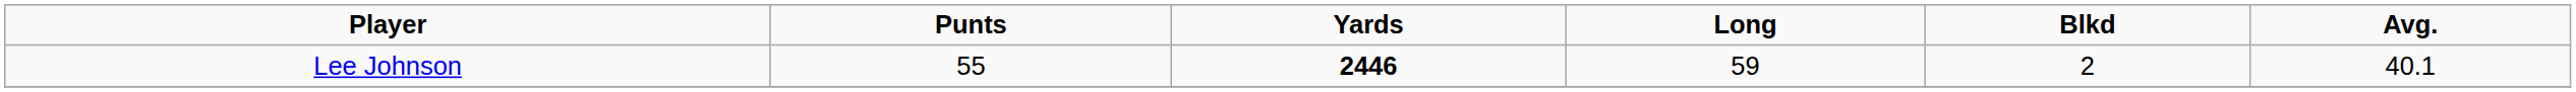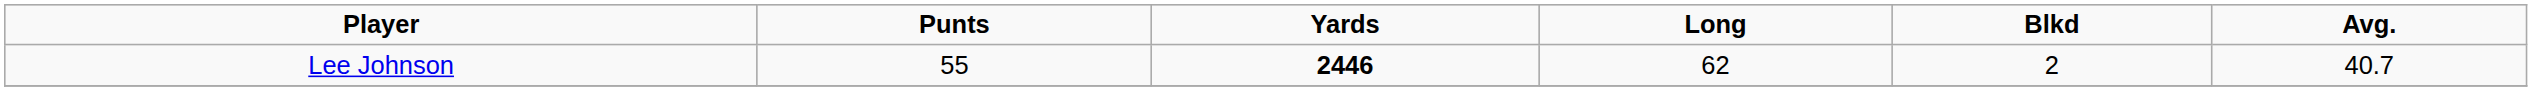Lee Johnson | Long: 59 -> 62
Lee Johnson | Avg.: 40.1 -> 40.7
